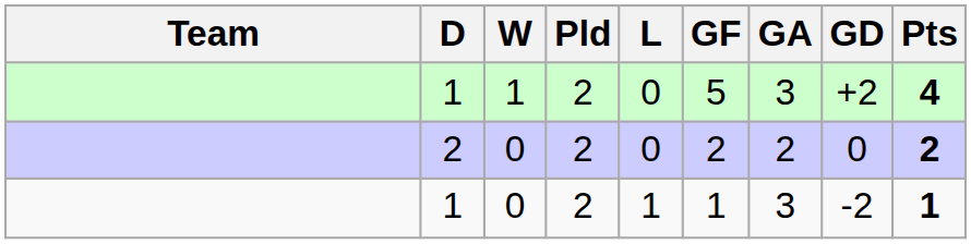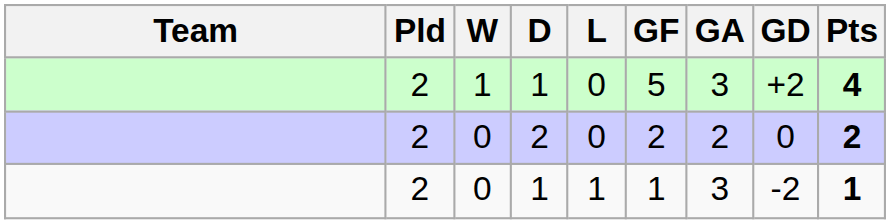columns swapped: Pld <-> D
